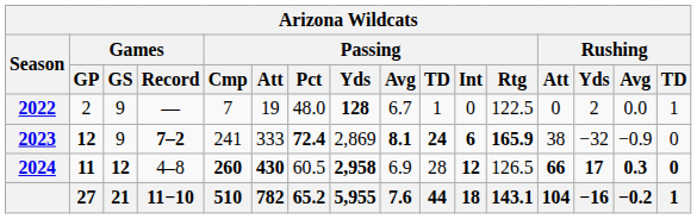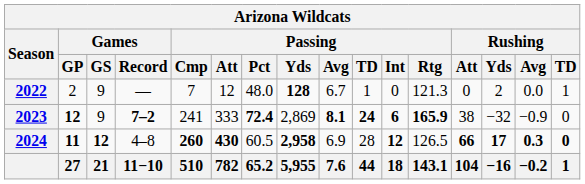2022 | Passing / Att: 19 -> 12
2022 | Passing / Rtg: 122.5 -> 121.3
